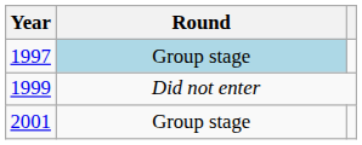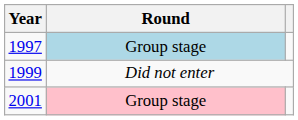2001 | Round: no background -> pink background
